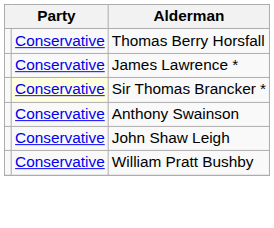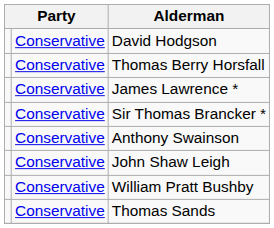+ row: Conservative | David Hodgson
Sir Thomas Brancker * | column 2: lightyellow background -> no background
+ row: Conservative | Thomas Sands
